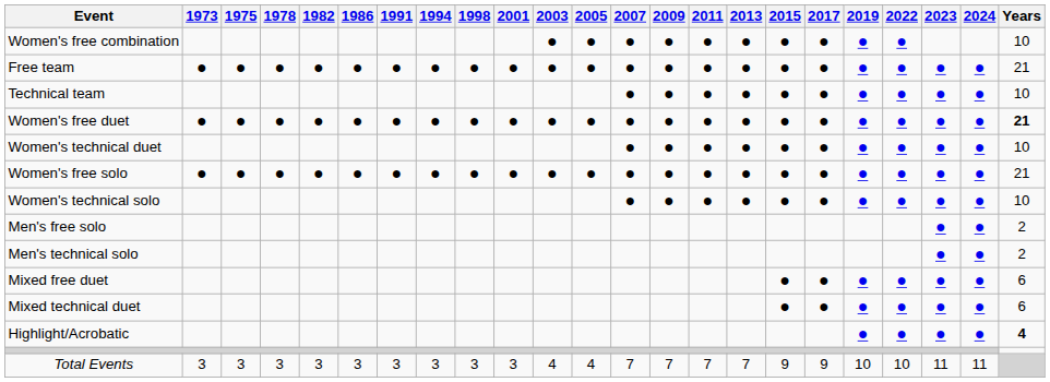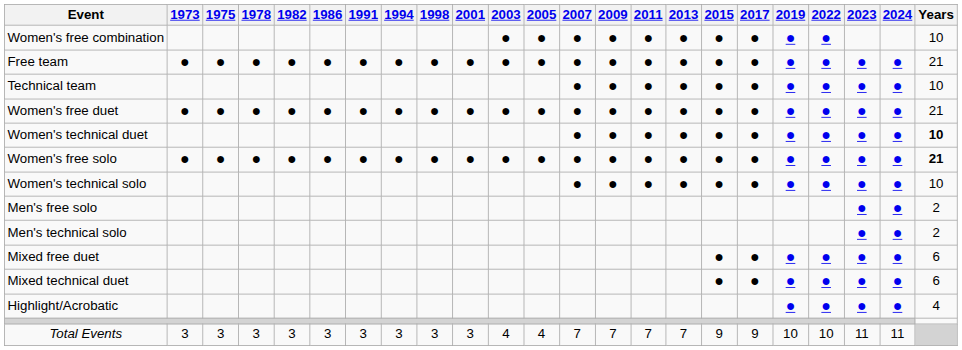Women's free duet | Years: bold -> normal
Women's technical duet | Years: normal -> bold
Women's free solo | Years: normal -> bold
Highlight/Acrobatic | Years: bold -> normal
